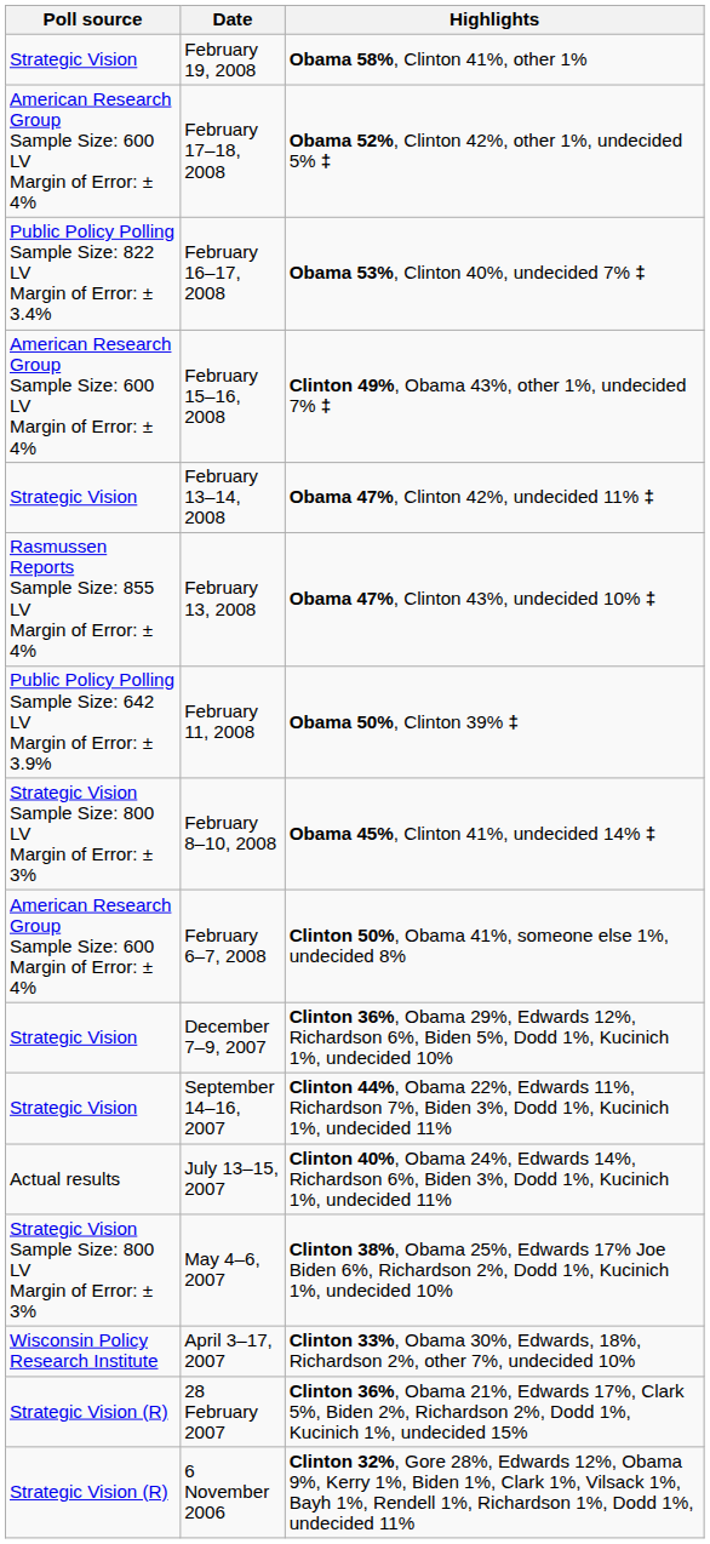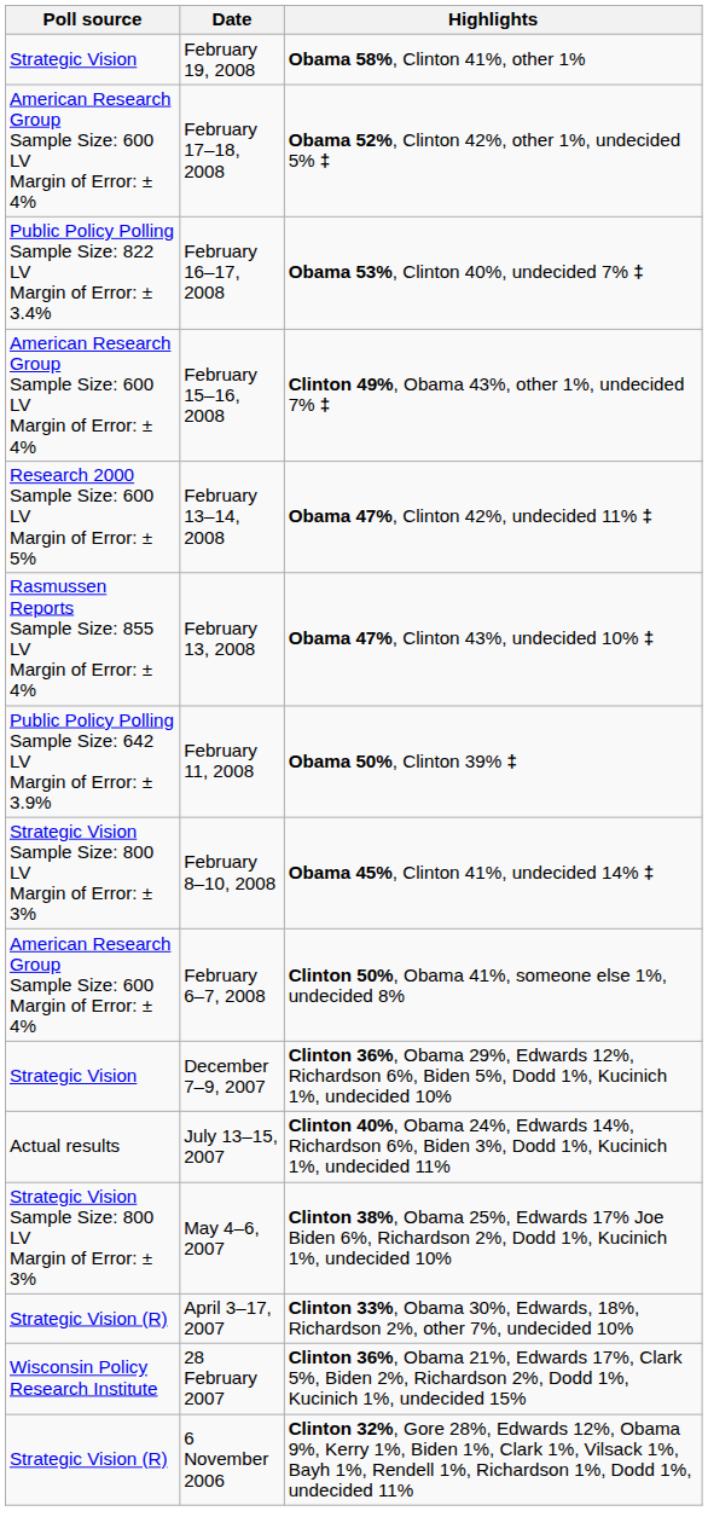February 13–14, 2008 | Poll source: Strategic Vision -> Research 2000 Sample Size: 600 LV Margin of Error: ± 5%
- row: Strategic Vision | September 14–16, 2007 | Clinton 44%, Obama 22%, Edwards 11%, Richardson 7%, Biden 3%, Dodd 1%, Kucinich 1%, undecided 11%
April 3–17, 2007 | Poll source: Wisconsin Policy Research Institute -> Strategic Vision (R)
28 February 2007 | Poll source: Strategic Vision (R) -> Wisconsin Policy Research Institute
